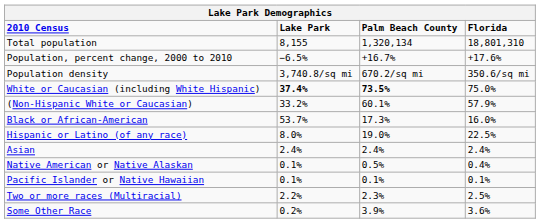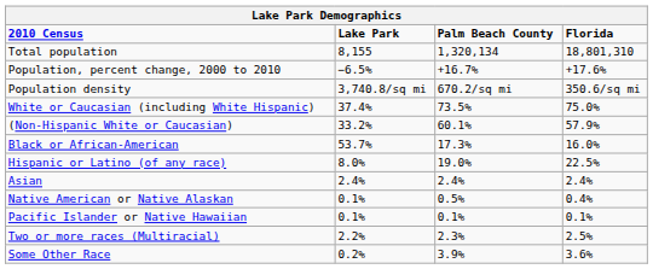White or Caucasian (including White Hispanic) | Lake Park: bold -> normal
White or Caucasian (including White Hispanic) | Palm Beach County: bold -> normal
